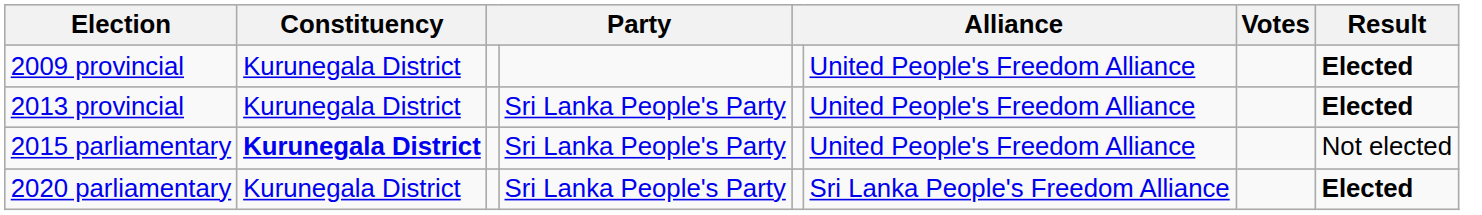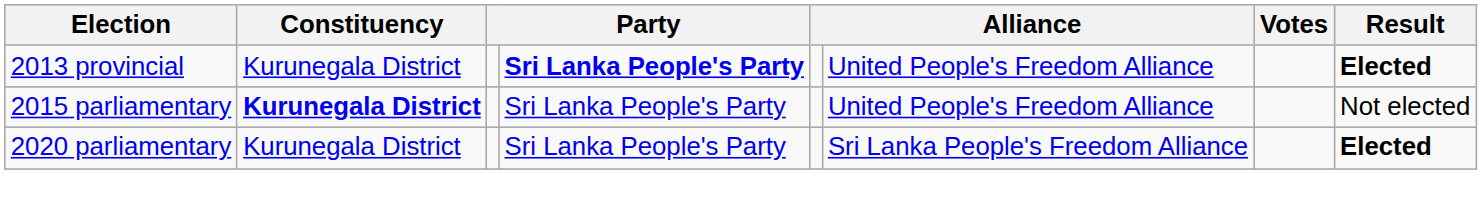- row: 2009 provincial | Kurunegala District | United People's Freedom Alliance | Elected
2013 provincial | column 4: normal -> bold
